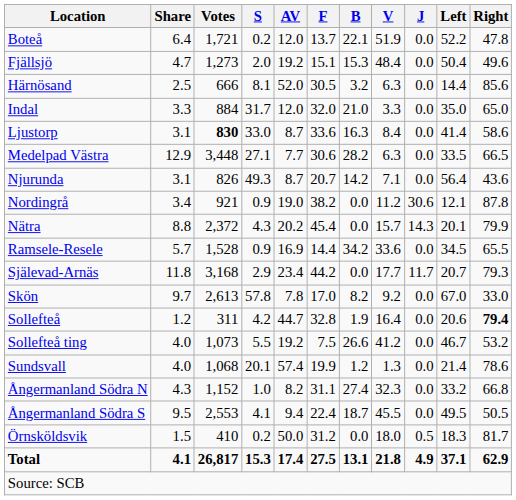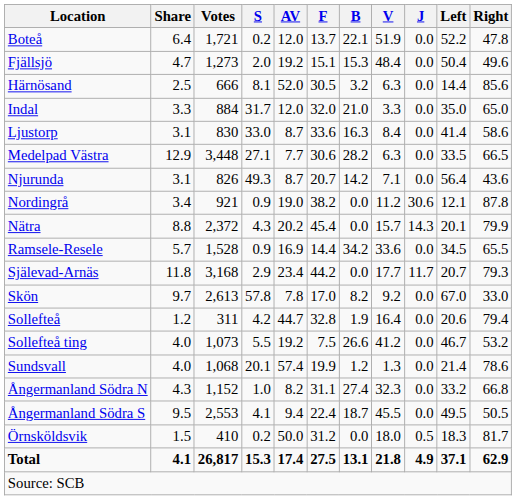Ljustorp | Votes: bold -> normal
Sollefteå | Right: bold -> normal
